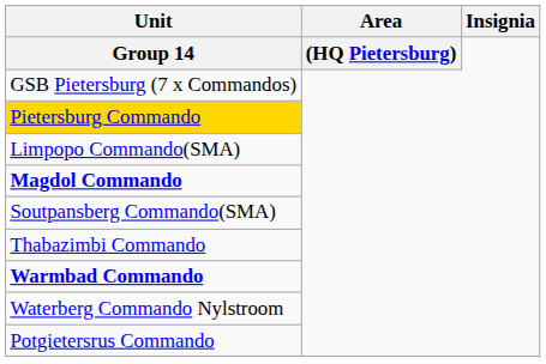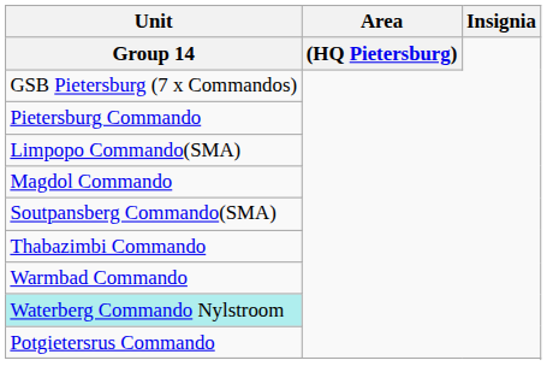Pietersburg Commando | Unit / Group 14: gold background -> no background
Magdol Commando | Unit / Group 14: bold -> normal
Warmbad Commando | Unit / Group 14: bold -> normal
Waterberg Commando Nylstroom | Unit / Group 14: no background -> paleturquoise background
